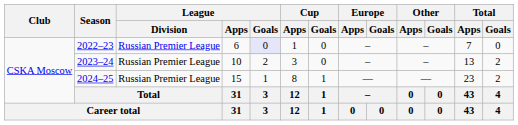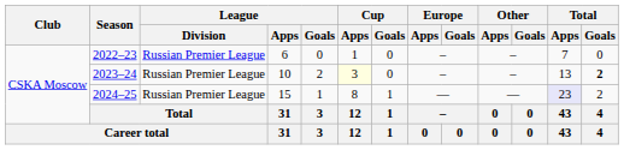2022–23 | League / Goals: lavender background -> no background
2023–24 | Cup / Apps: no background -> lightyellow background
2023–24 | Total / Goals: normal -> bold
2024–25 | Total / Apps: no background -> lavender background
